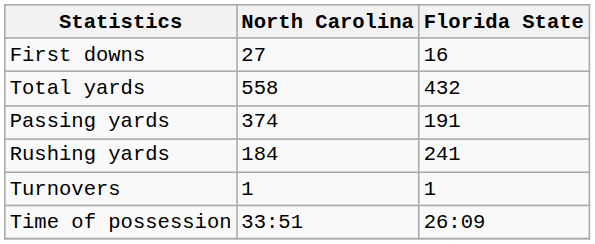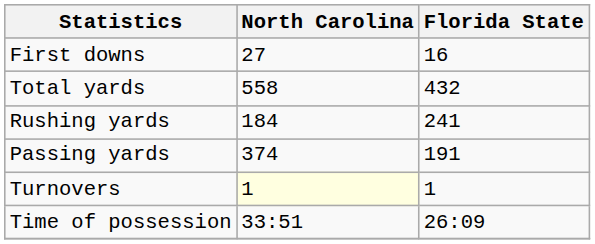rows swapped: Rushing yards <-> Passing yards
Turnovers | North Carolina: no background -> lightyellow background
